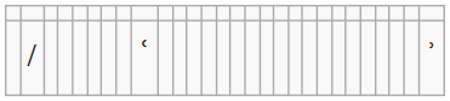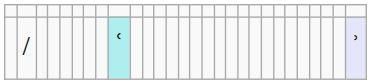row 2 | column 9: no background -> paleturquoise background
row 2 | column 28: no background -> lavender background
